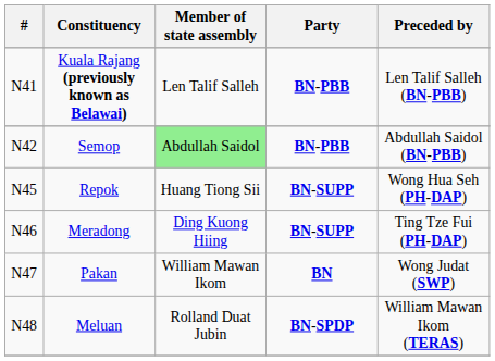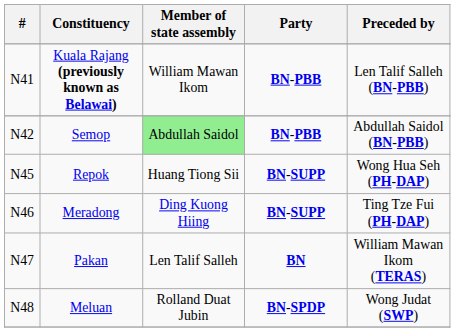Kuala Rajang (previously known as Belawai) | Member of state assembly: Len Talif Salleh -> William Mawan Ikom
Pakan | Member of state assembly: William Mawan Ikom -> Len Talif Salleh
Pakan | Preceded by: Wong Judat (SWP) -> William Mawan Ikom (TERAS)
Meluan | Preceded by: William Mawan Ikom (TERAS) -> Wong Judat (SWP)
